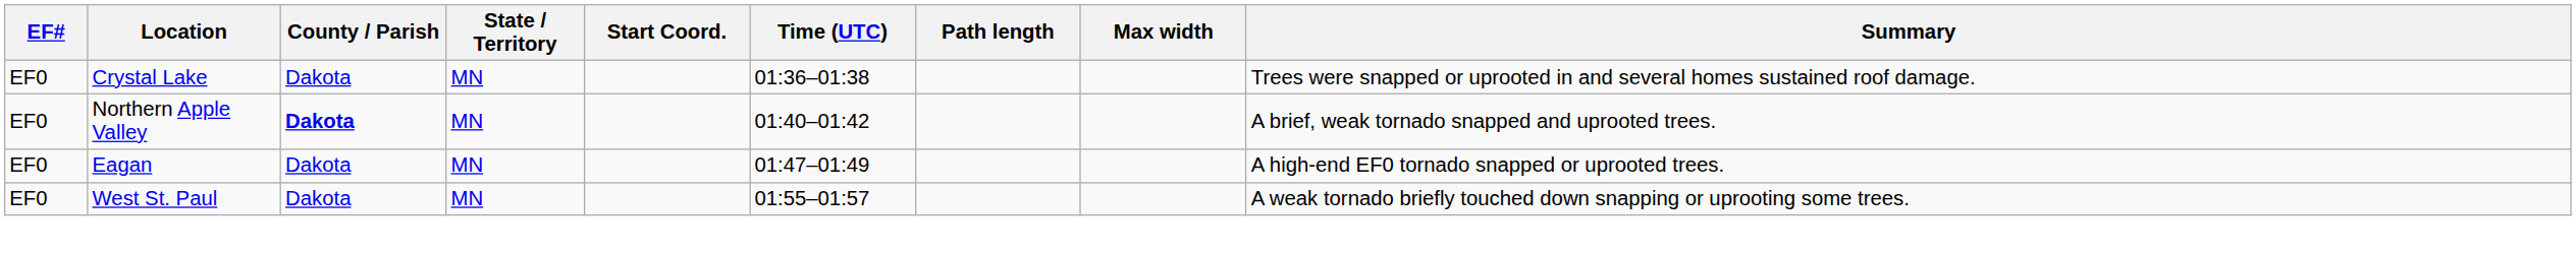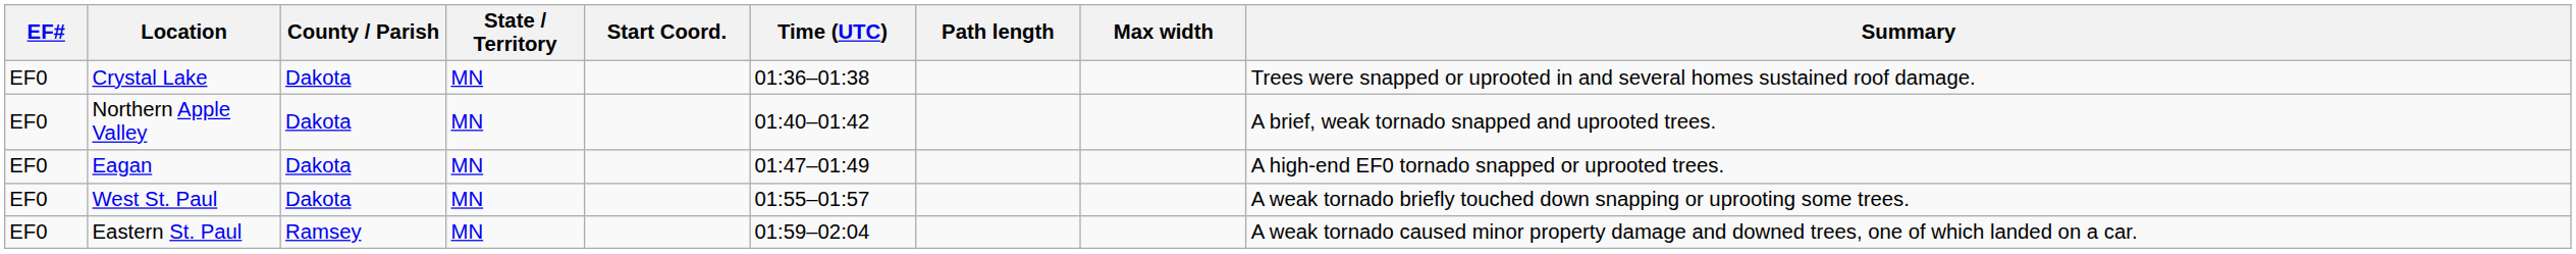Northern Apple Valley | County / Parish: bold -> normal
+ row: EF0 | Eastern St. Paul | Ramsey | MN | 01:59–02:04 | A weak tornado caused minor property damage and downed trees, one of which landed on a car.
